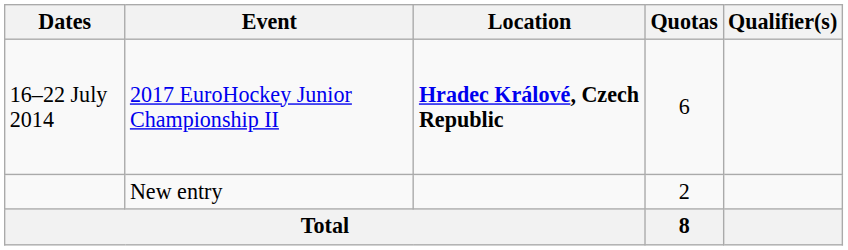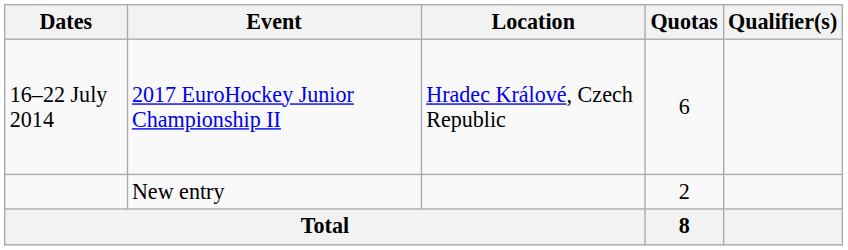16–22 July 2014 | Location: bold -> normal
